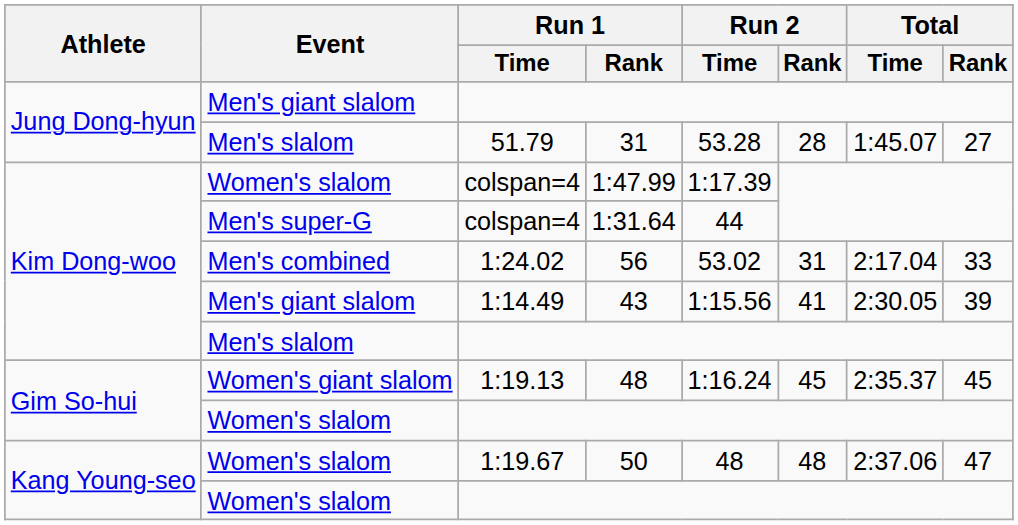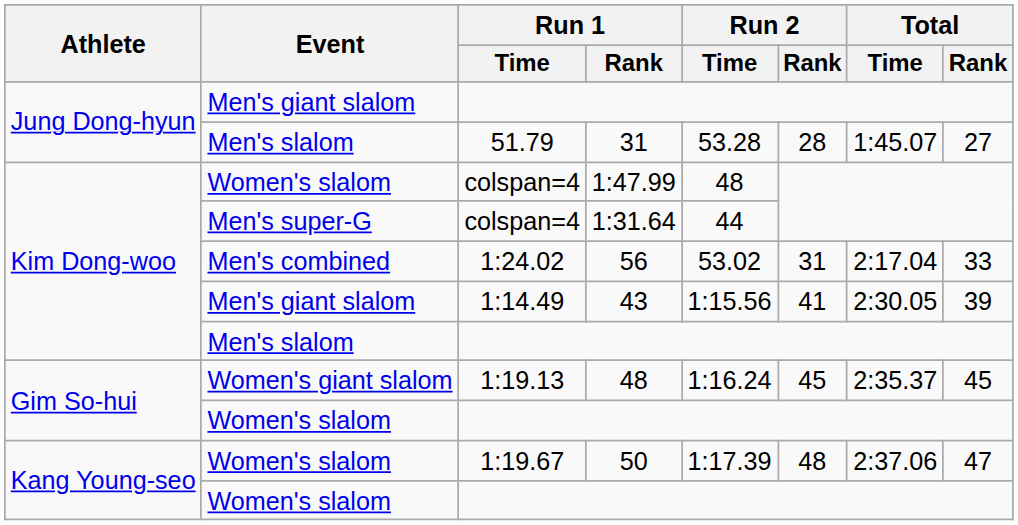1:47.99 | Run 2 / Time: 1:17.39 -> 48
50 | Run 2 / Time: 48 -> 1:17.39
